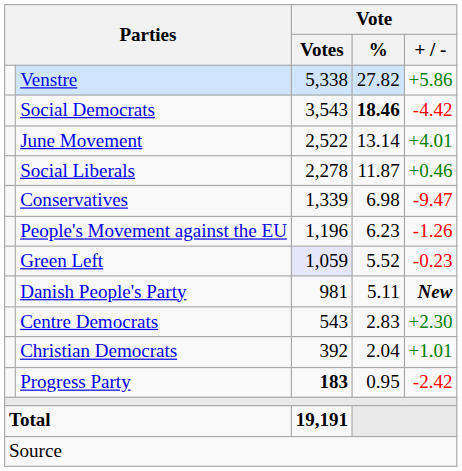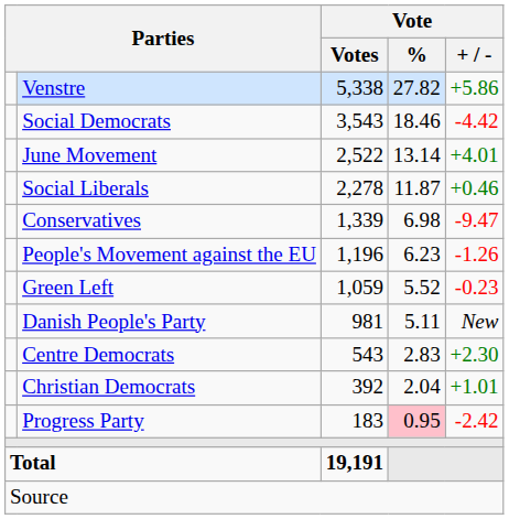Social Democrats | Vote / %: bold -> normal
Green Left | Vote / Votes: lavender background -> no background
Danish People's Party | Vote / + / -: bold -> normal
Progress Party | Vote / Votes: bold -> normal
Progress Party | Vote / %: no background -> pink background
